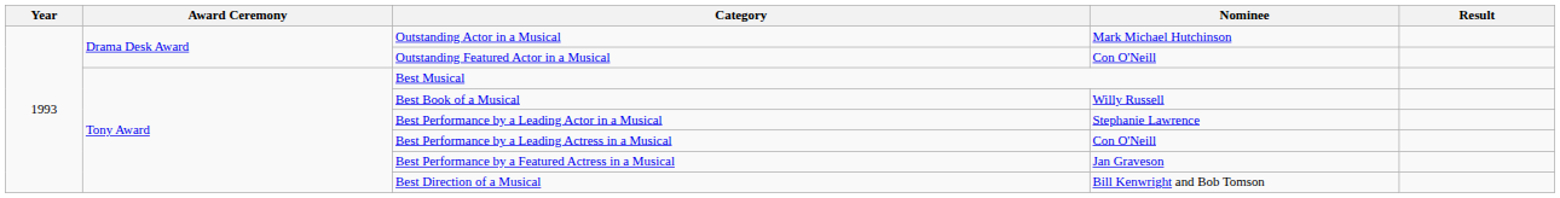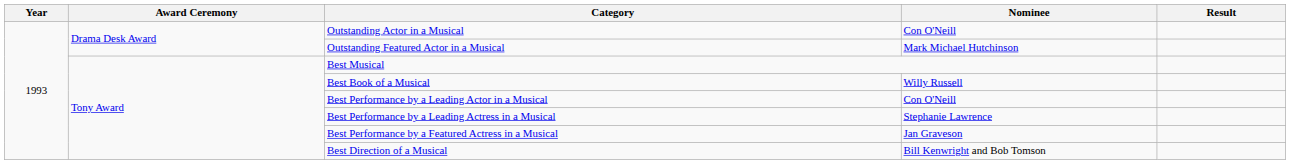Outstanding Actor in a Musical | Nominee: Mark Michael Hutchinson -> Con O'Neill
Outstanding Featured Actor in a Musical | Nominee: Con O'Neill -> Mark Michael Hutchinson
Best Performance by a Leading Actor in a Musical | Nominee: Stephanie Lawrence -> Con O'Neill
Best Performance by a Leading Actress in a Musical | Nominee: Con O'Neill -> Stephanie Lawrence
